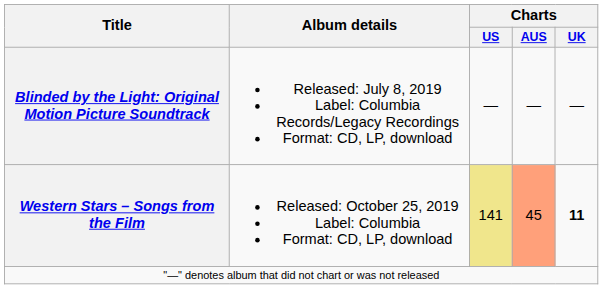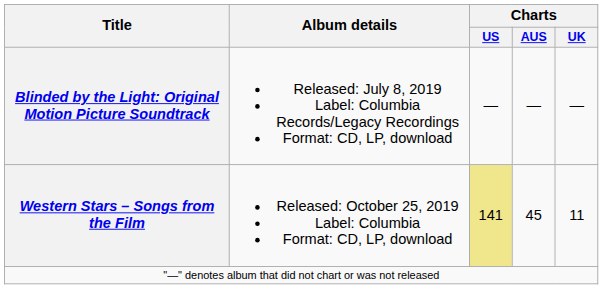Western Stars – Songs from the Film | Charts / AUS: lightsalmon background -> no background
Western Stars – Songs from the Film | Charts / UK: bold -> normal
